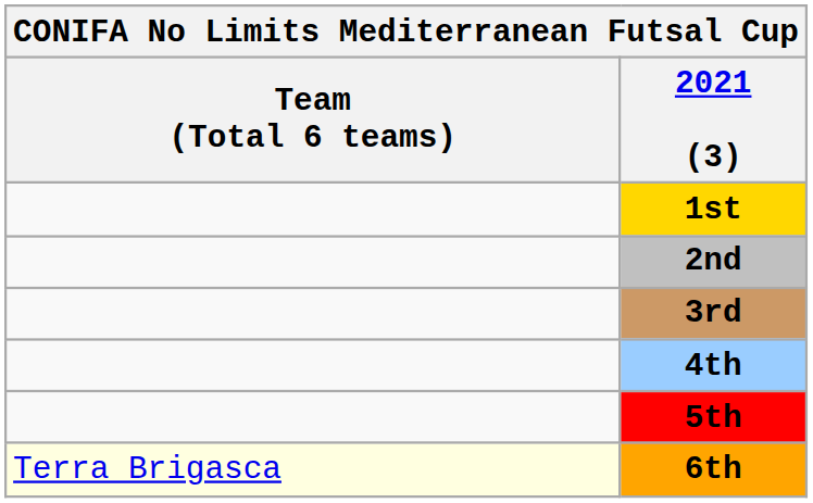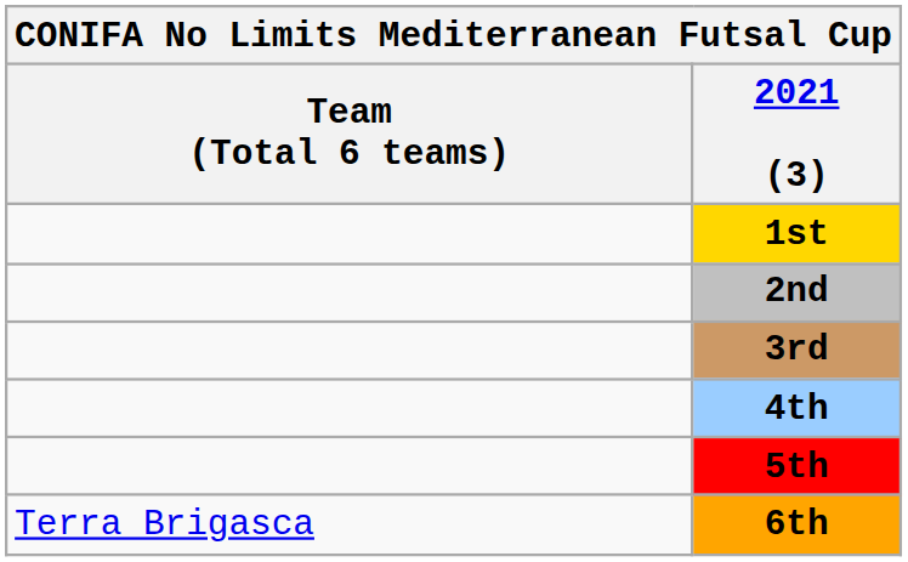6th | Team (Total 6 teams): lightyellow background -> no background
